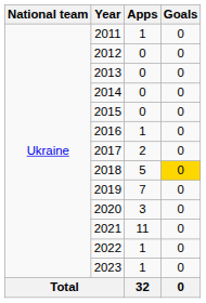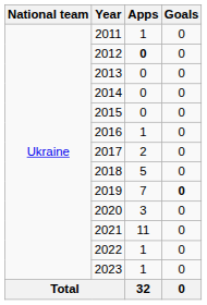2012 | Apps: normal -> bold
2018 | Goals: gold background -> no background
2019 | Goals: normal -> bold
